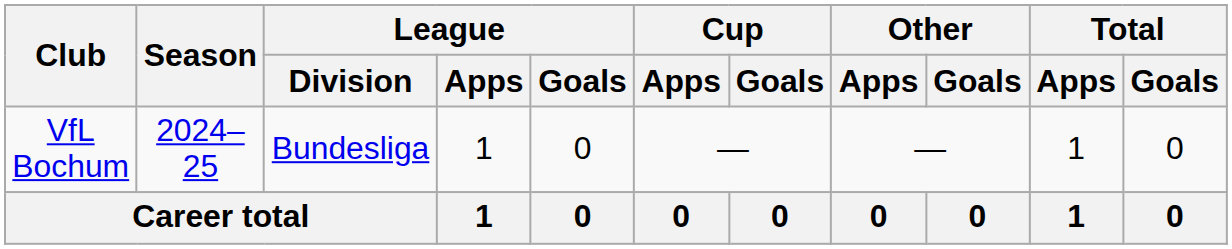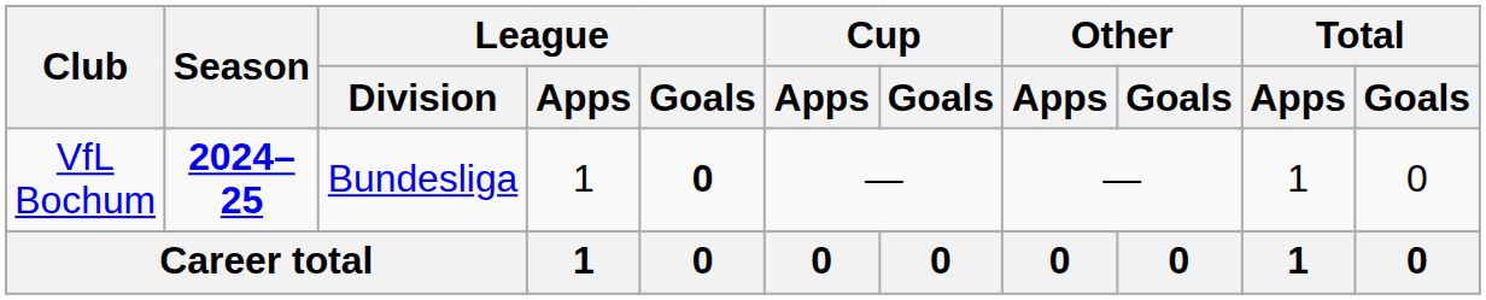VfL Bochum | Season: normal -> bold
VfL Bochum | League / Goals: normal -> bold
